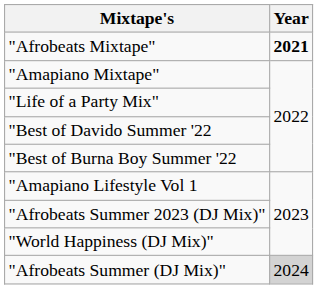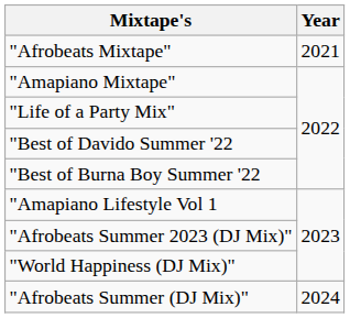"Afrobeats Mixtape" | Year: bold -> normal
"Afrobeats Summer (DJ Mix)" | Year: lightgrey background -> no background
